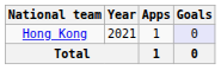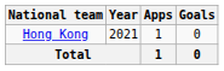Hong Kong | Goals: lavender background -> no background
